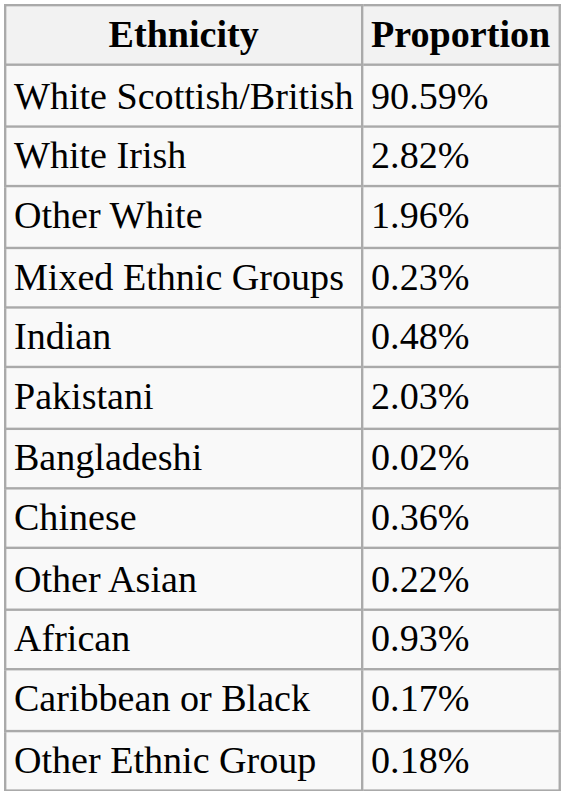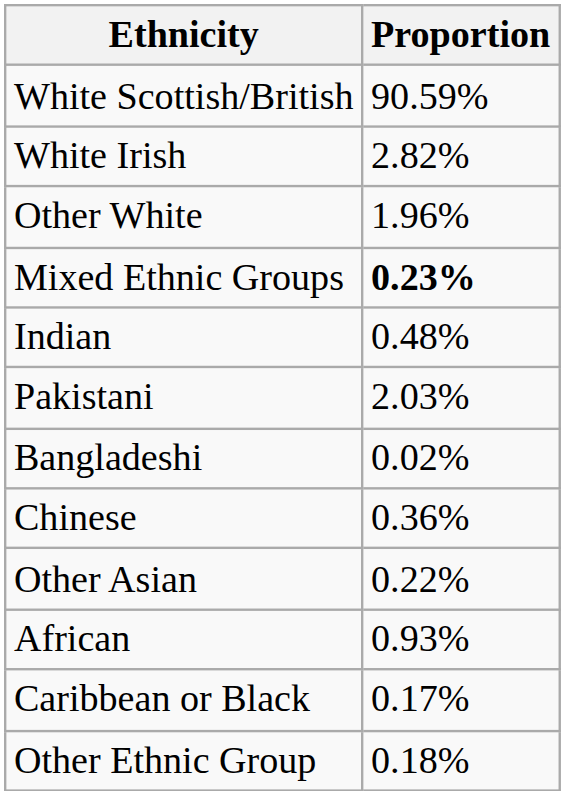Mixed Ethnic Groups | Proportion: normal -> bold
